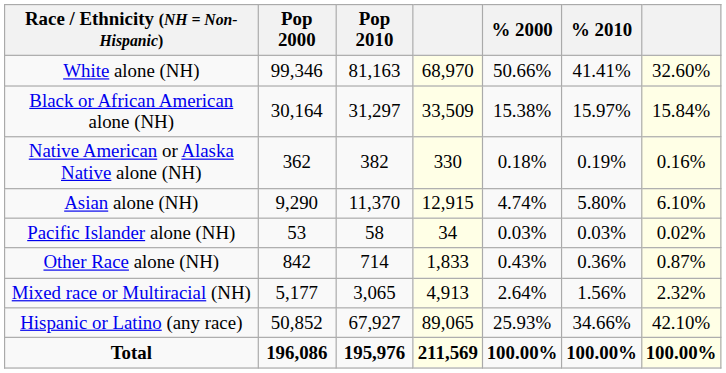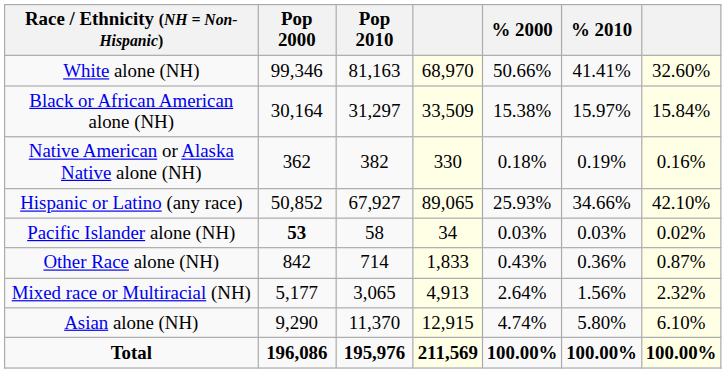rows swapped: Asian alone (NH) <-> Hispanic or Latino (any race)
Pacific Islander alone (NH) | Pop 2000: normal -> bold
